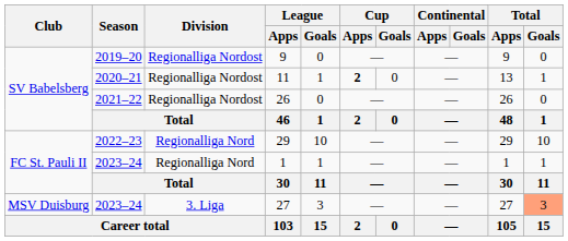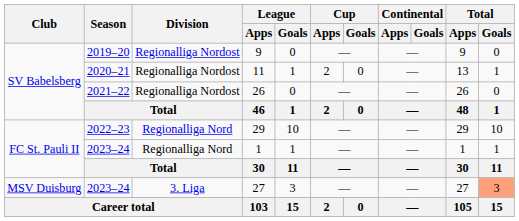row 4 | Cup / Apps: bold -> normal
